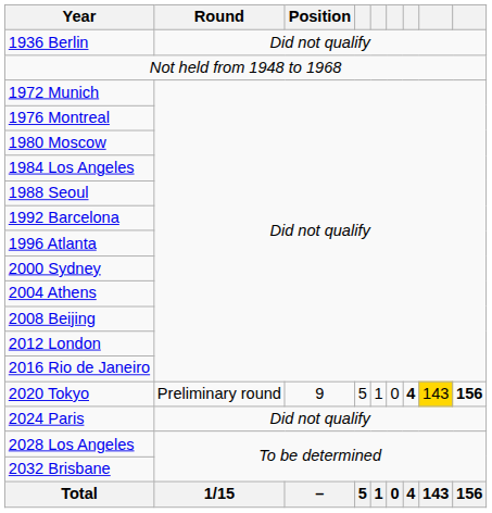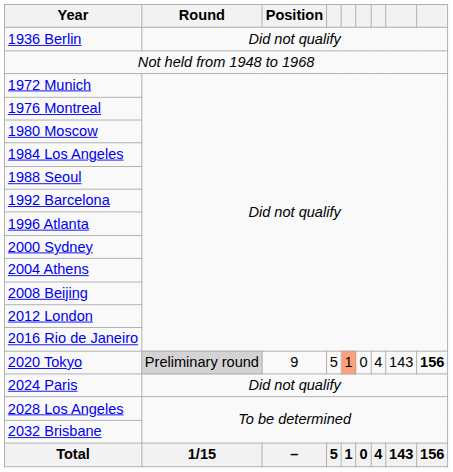2020 Tokyo | Round: no background -> lightgrey background
2020 Tokyo | column 5: no background -> lightsalmon background
2020 Tokyo | column 7: bold -> normal
2020 Tokyo | column 8: gold background -> no background
